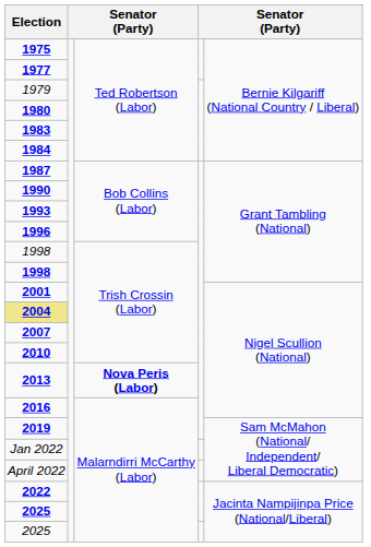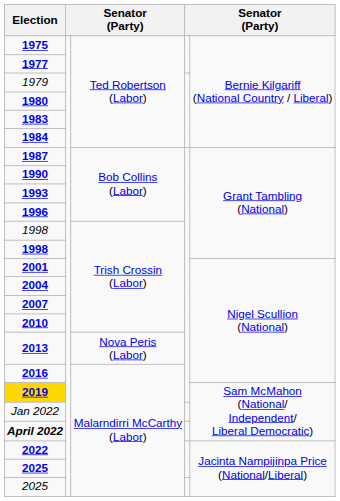2004 | Election: khaki background -> no background
2013 | column 3: bold -> normal
2019 | Election: no background -> gold background
April 2022 | Election: normal -> bold
